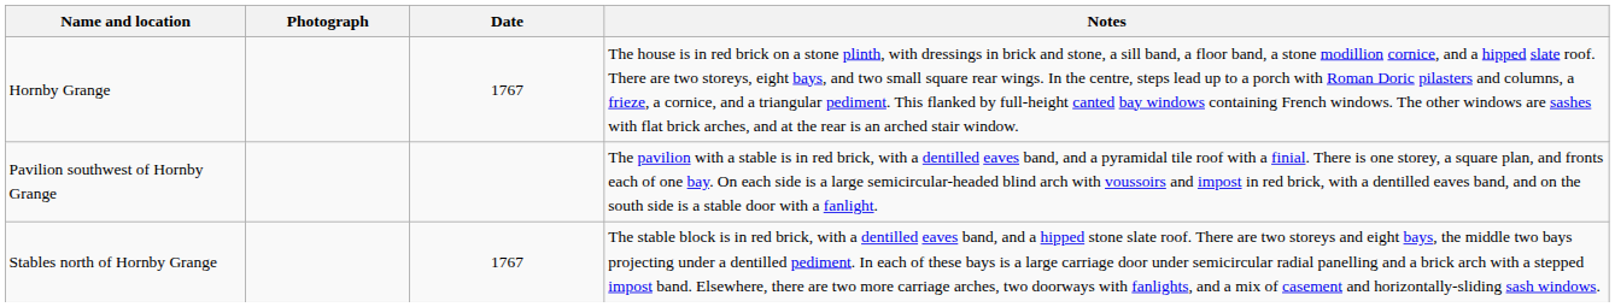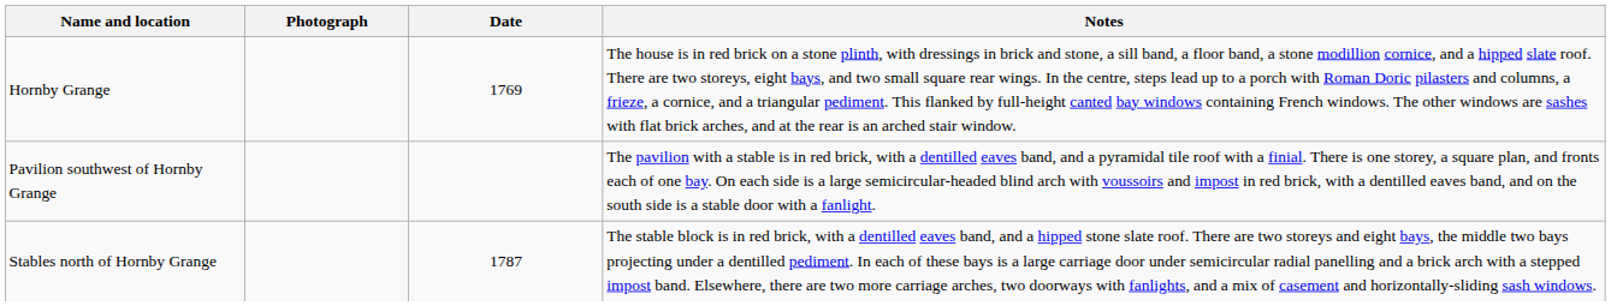Hornby Grange | Date: 1767 -> 1769
Stables north of Hornby Grange | Date: 1767 -> 1787
